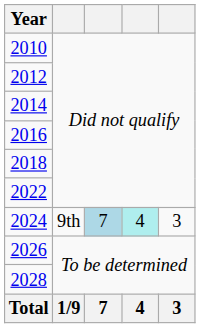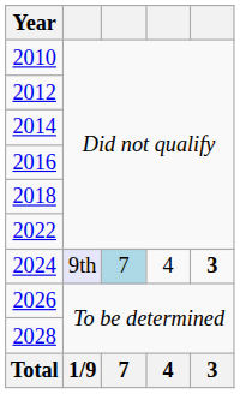2024 | column 2: no background -> lavender background
2024 | column 4: paleturquoise background -> no background
2024 | column 5: normal -> bold
